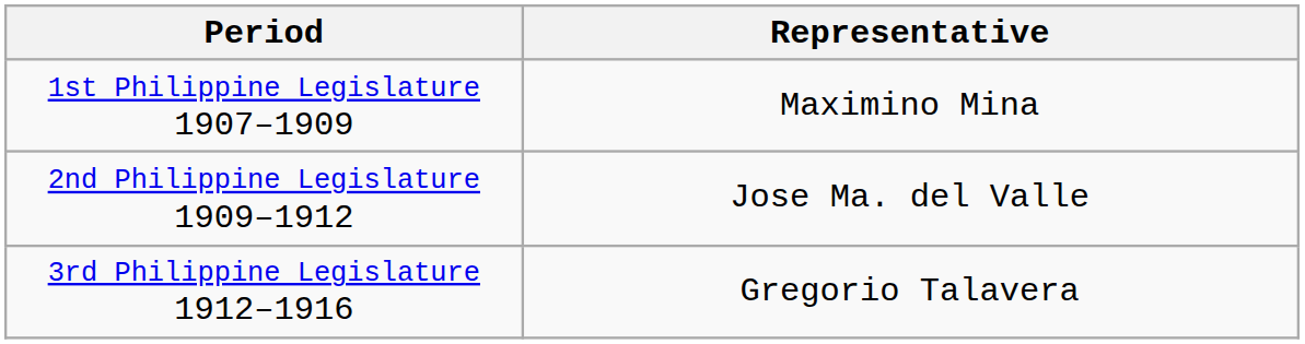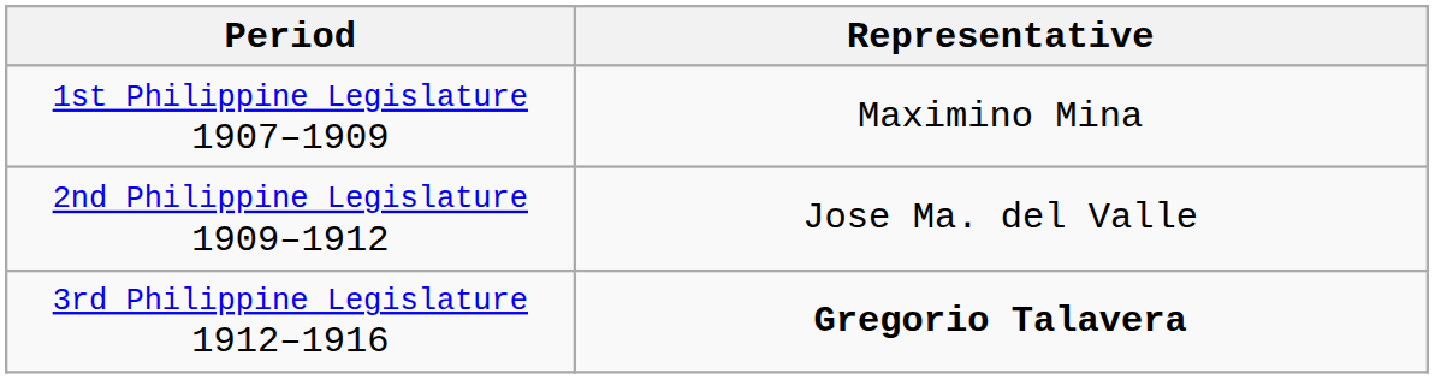3rd Philippine Legislature 1912–1916 | Representative: normal -> bold
